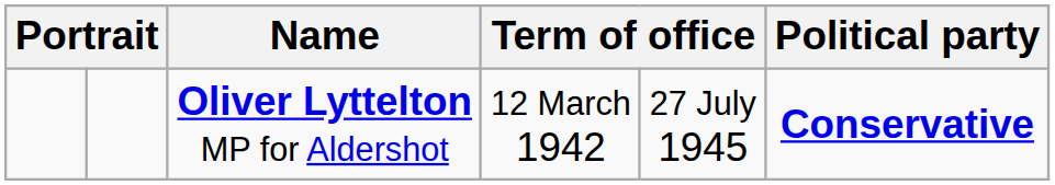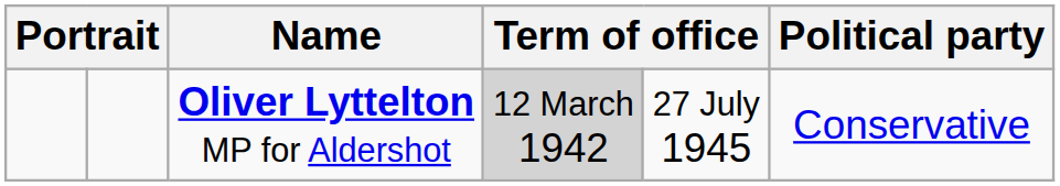Oliver Lyttelton MP for Aldershot | column 4: no background -> lightgrey background
Oliver Lyttelton MP for Aldershot | Political party: bold -> normal
